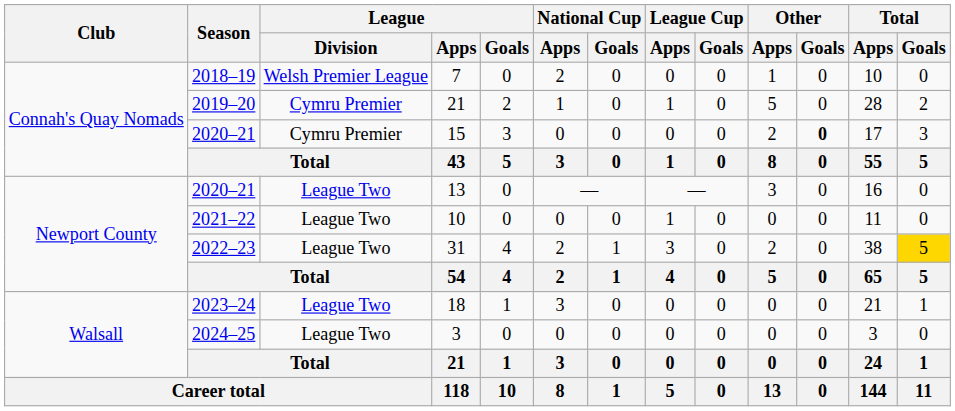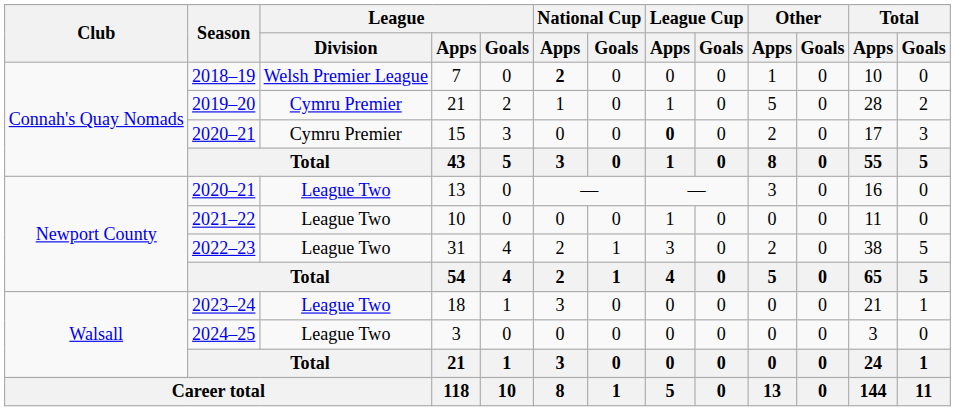7 | National Cup / Apps: normal -> bold
15 | League Cup / Apps: normal -> bold
15 | Other / Goals: bold -> normal
31 | Total / Goals: gold background -> no background
